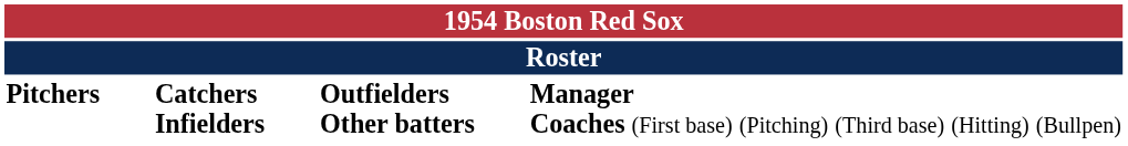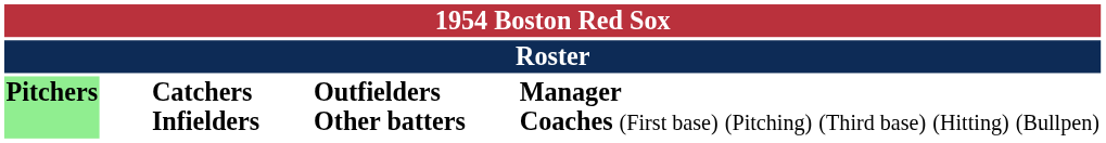Pitchers | column 1: no background -> lightgreen background
